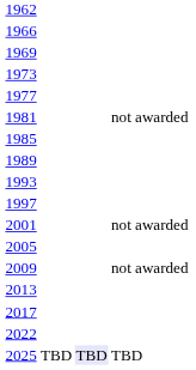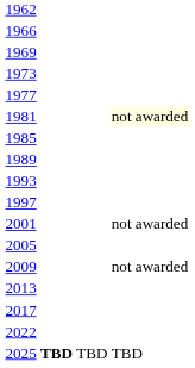1981 | column 4: no background -> lightyellow background
2025 | column 2: normal -> bold
2025 | column 3: lavender background -> no background
